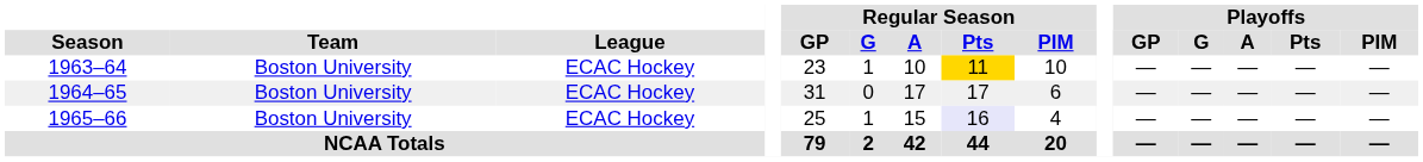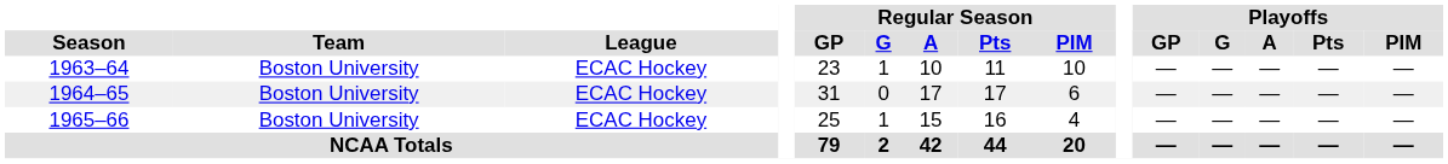1963–64 | Regular Season / Pts: gold background -> no background
1965–66 | Regular Season / Pts: lavender background -> no background
